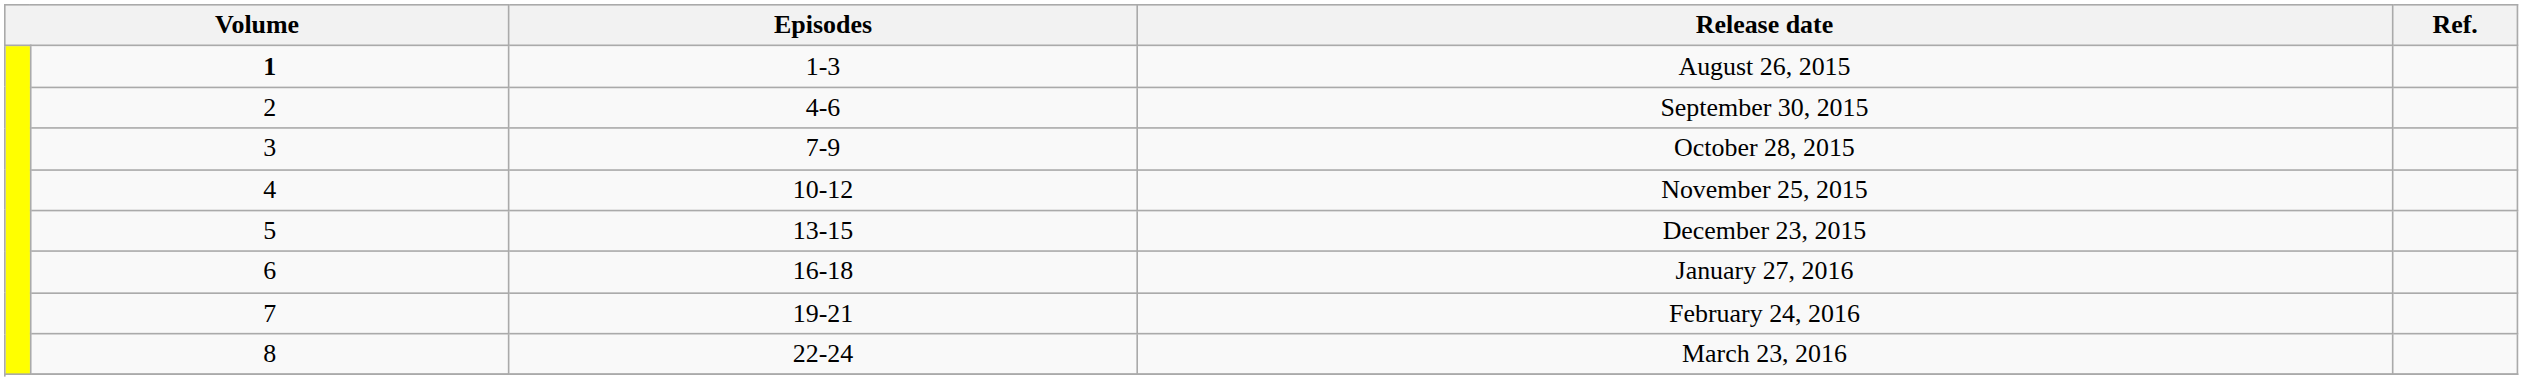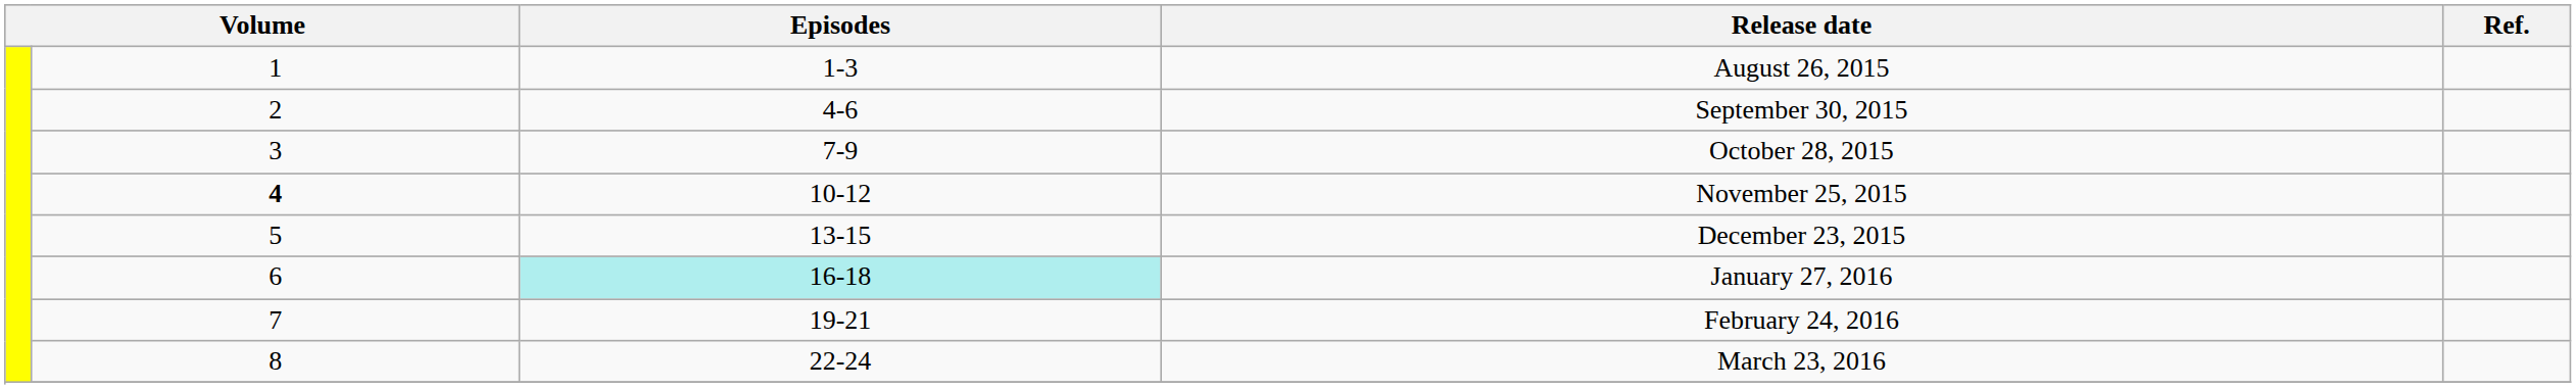August 26, 2015 | column 2: bold -> normal
November 25, 2015 | column 2: normal -> bold
January 27, 2016 | Episodes: no background -> paleturquoise background
